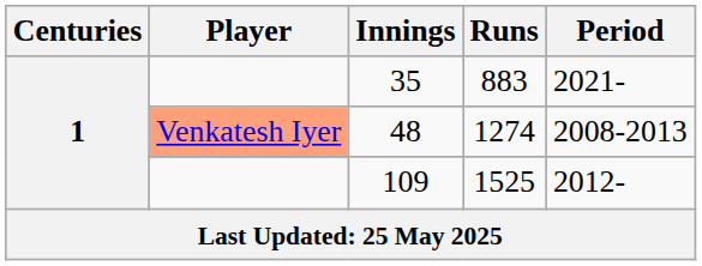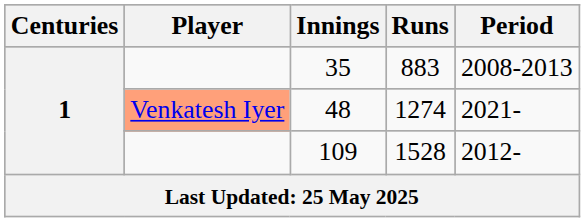35 | Period: 2021- -> 2008-2013
48 | Period: 2008-2013 -> 2021-
109 | Runs: 1525 -> 1528
